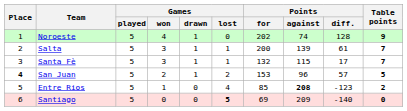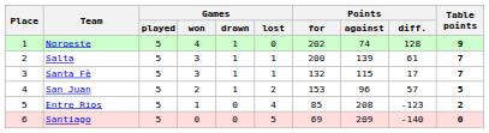San Juan | Place: bold -> normal
Entre Rios | Points / against: bold -> normal
Santiago | Games / lost: bold -> normal
